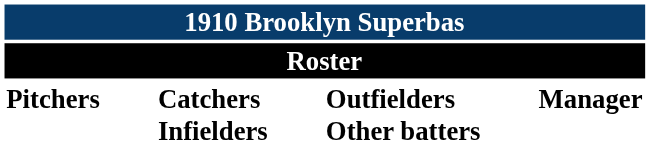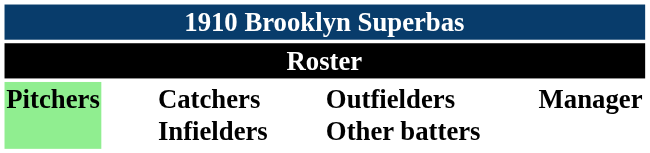Pitchers | column 1: no background -> lightgreen background
